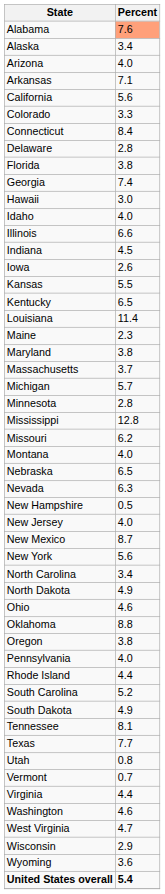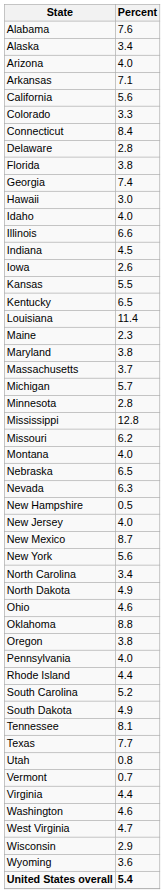Alabama | Percent: lightsalmon background -> no background
